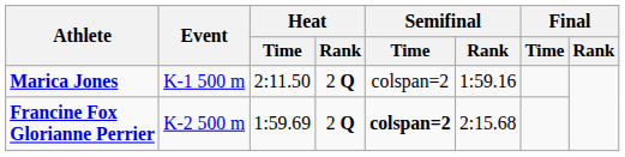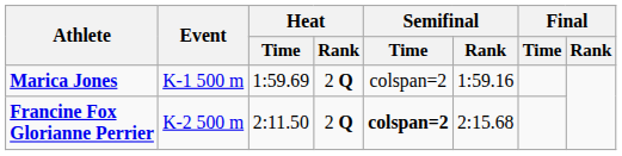Marica Jones | Heat / Time: 2:11.50 -> 1:59.69
Francine Fox Glorianne Perrier | Heat / Time: 1:59.69 -> 2:11.50
